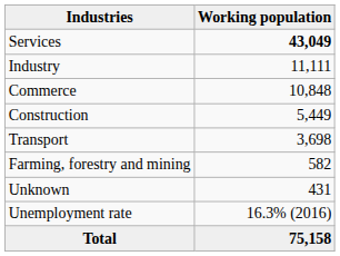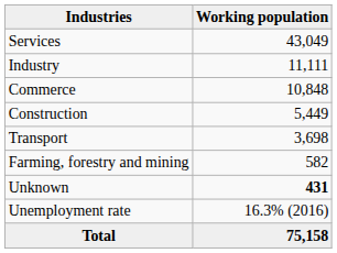Services | Working population: bold -> normal
Unknown | Working population: normal -> bold
